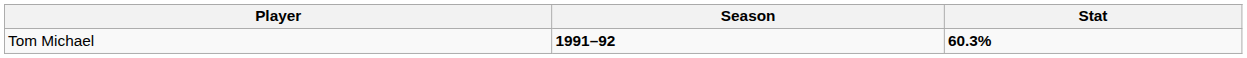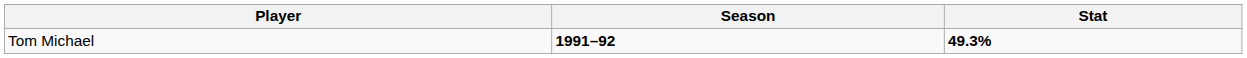Tom Michael | Stat: 60.3% -> 49.3%
